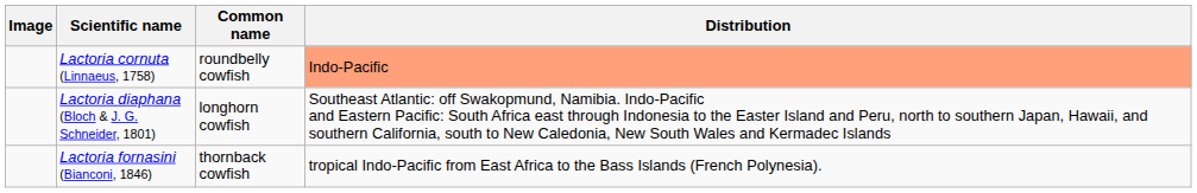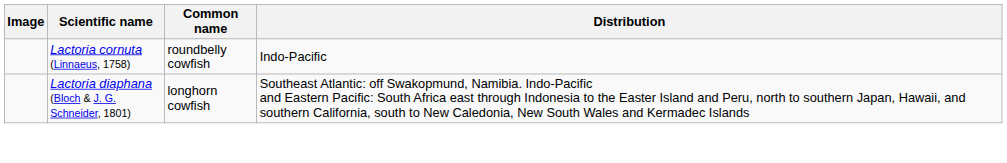Lactoria cornuta (Linnaeus, 1758) | Distribution: lightsalmon background -> no background
- row: Lactoria fornasini (Bianconi, 1846) | thornback cowfish | tropical Indo-Pacific from East Africa to the Bass Islands (French Polynesia).
